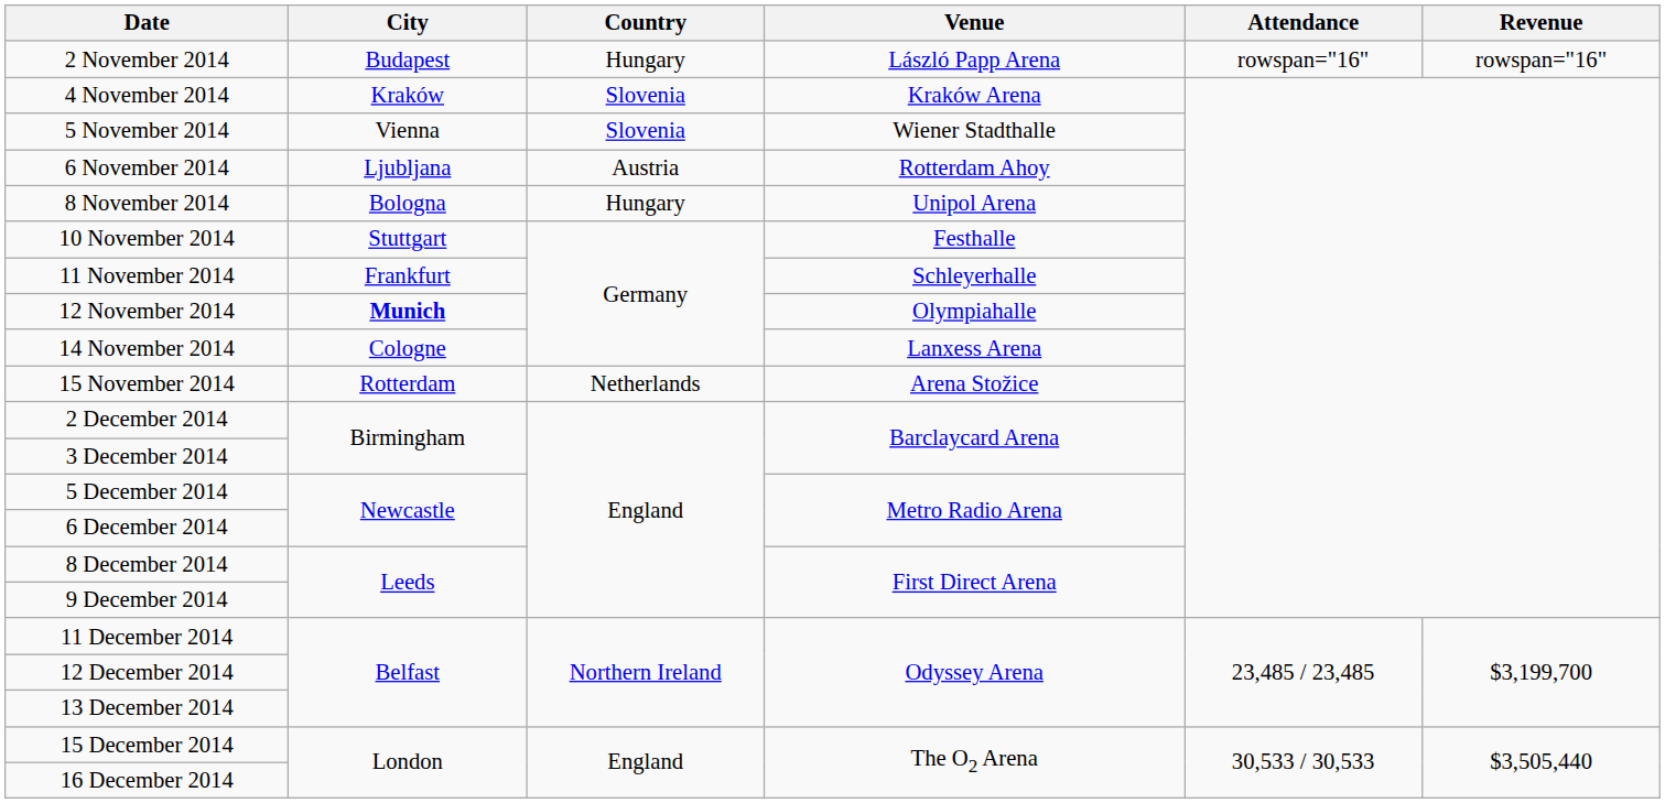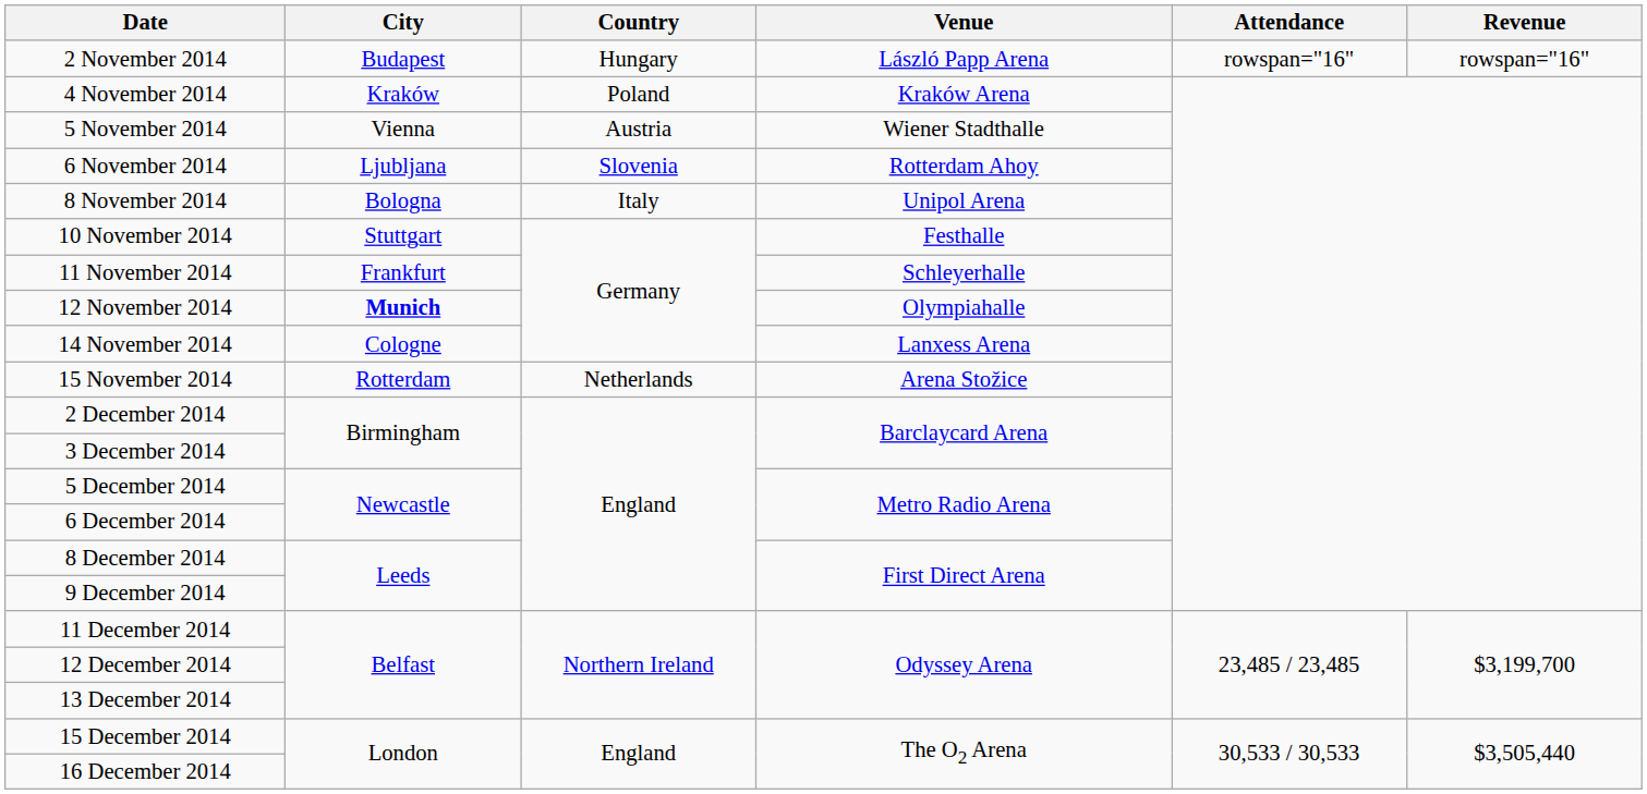4 November 2014 | Country: Slovenia -> Poland
5 November 2014 | Country: Slovenia -> Austria
6 November 2014 | Country: Austria -> Slovenia
8 November 2014 | Country: Hungary -> Italy
